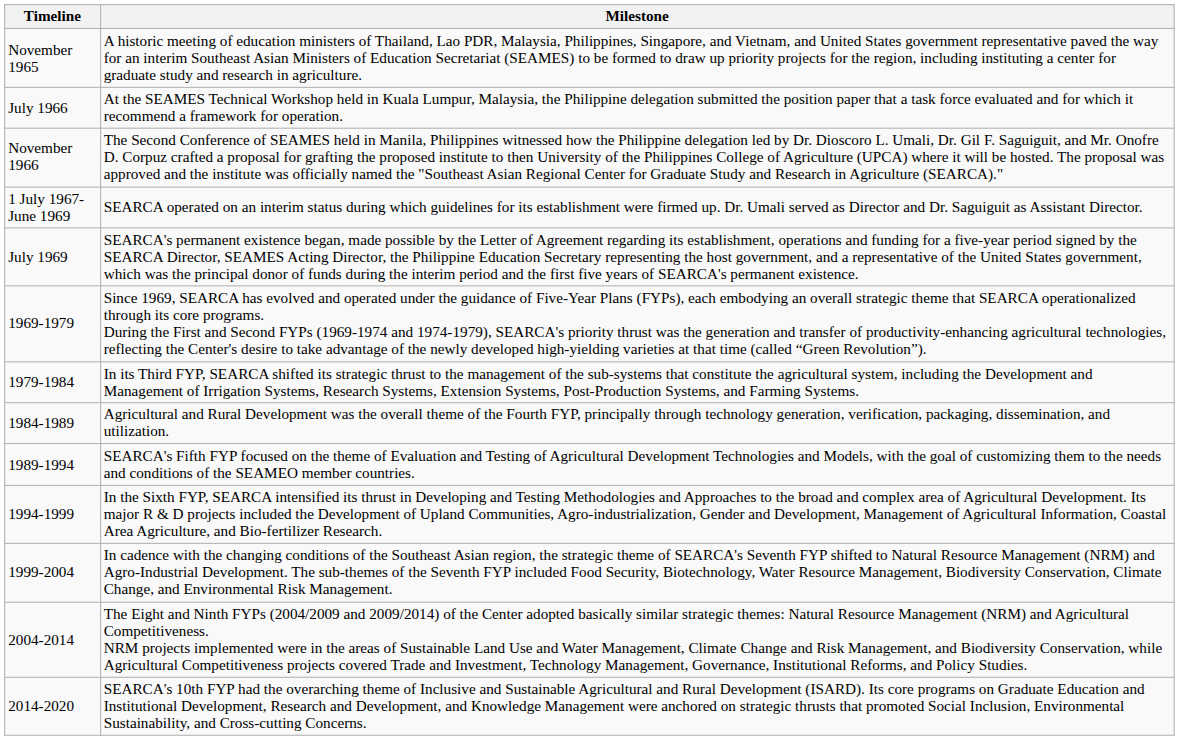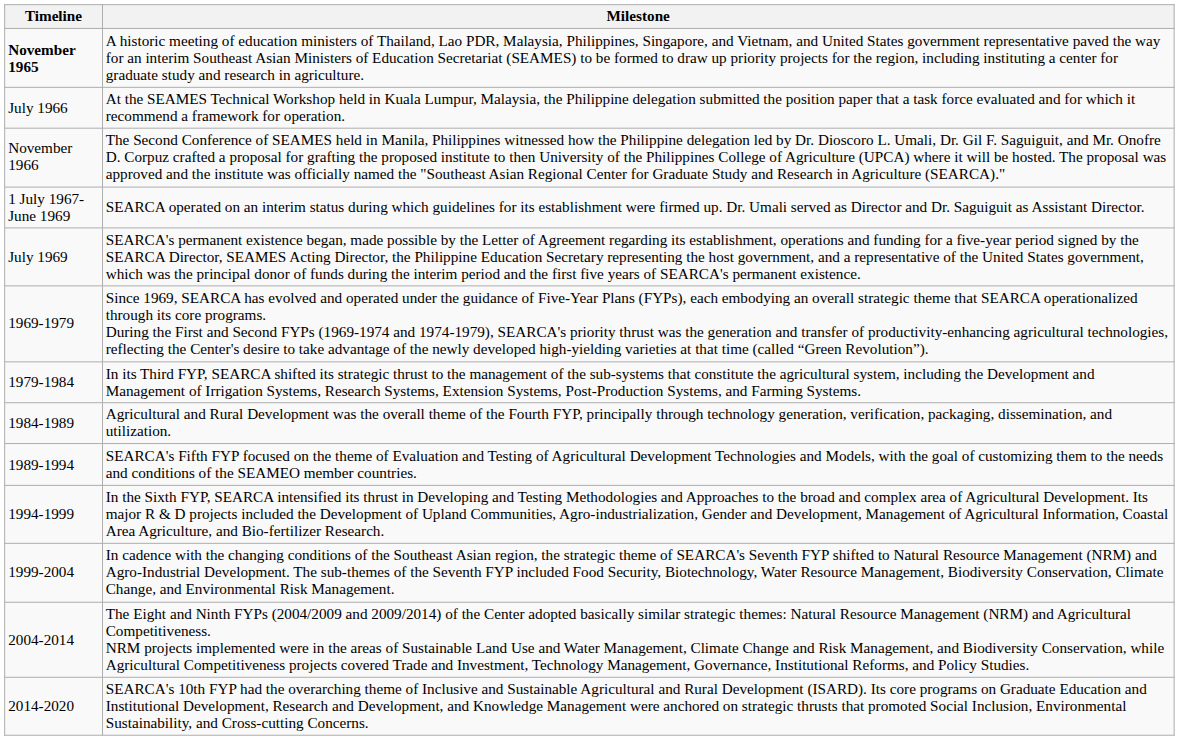row 2 | Timeline: normal -> bold
